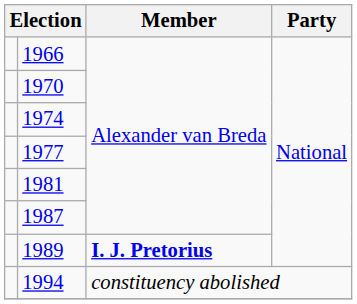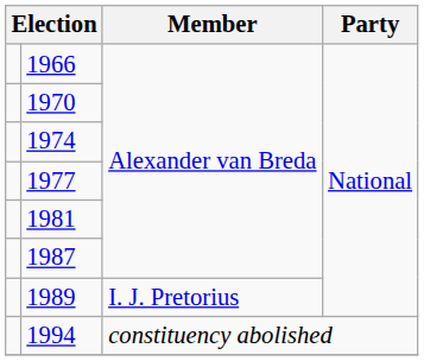1989 | Member: bold -> normal
